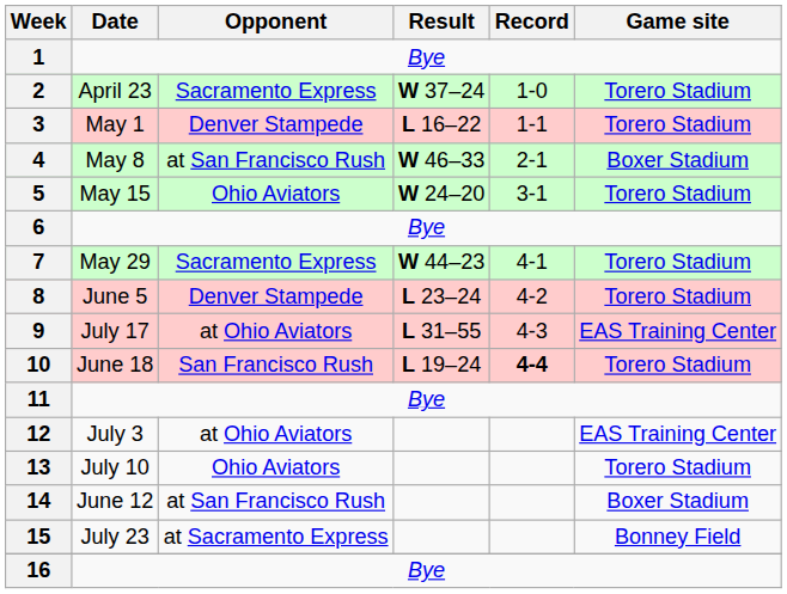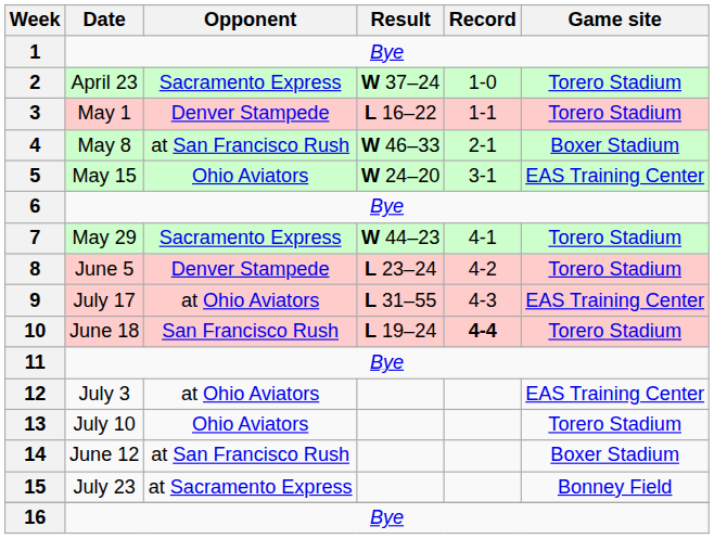5 | Game site: Torero Stadium -> EAS Training Center
